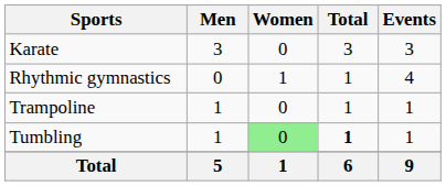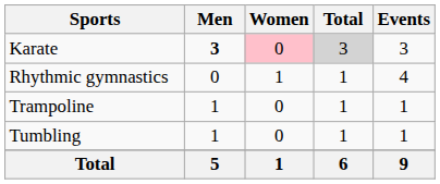Karate | Men: normal -> bold
Karate | Women: no background -> pink background
Karate | Total: no background -> lightgrey background
Tumbling | Women: lightgreen background -> no background
Tumbling | Total: bold -> normal
